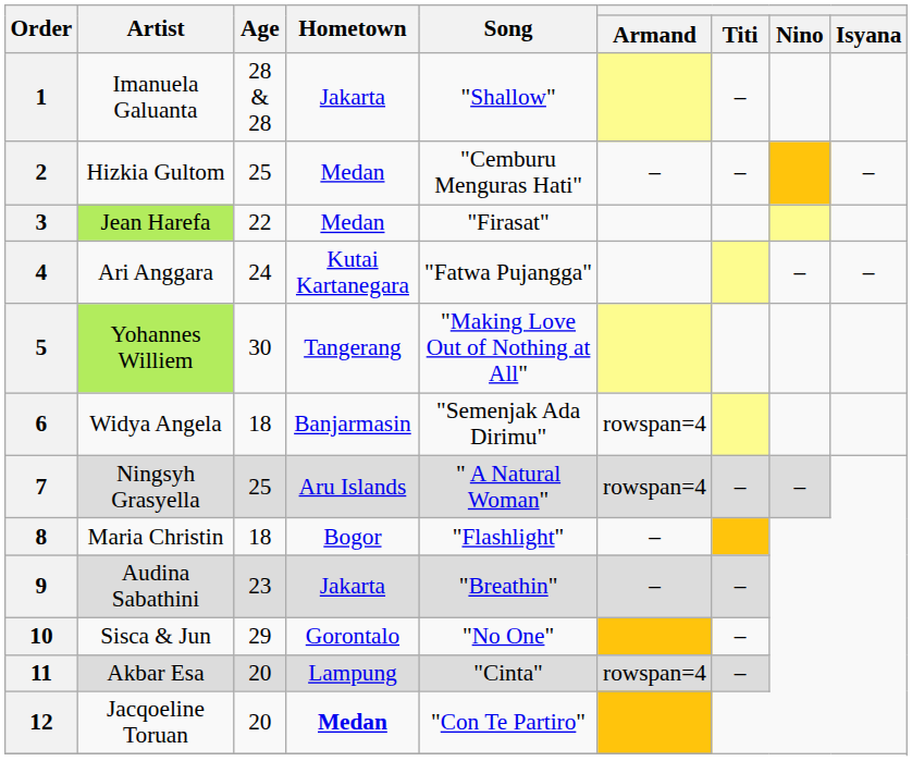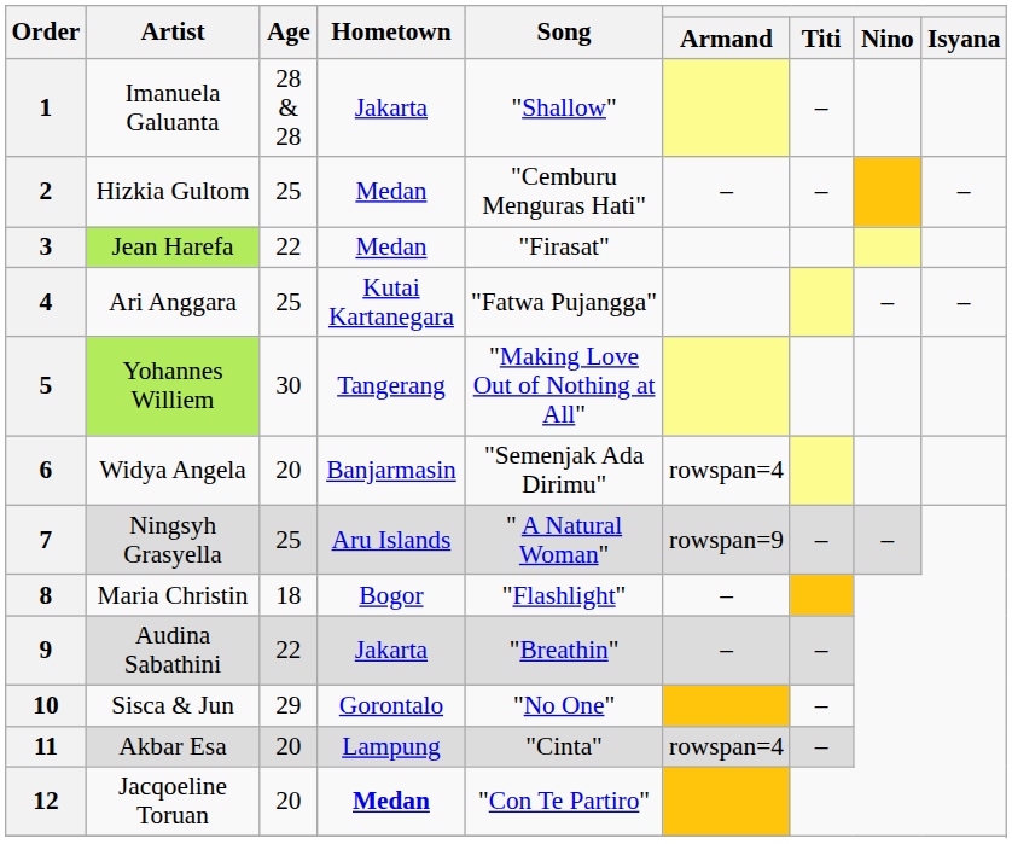4 | Age: 24 -> 25
6 | Age: 18 -> 20
7 | Armand: rowspan=4 -> rowspan=9
9 | Age: 23 -> 22
